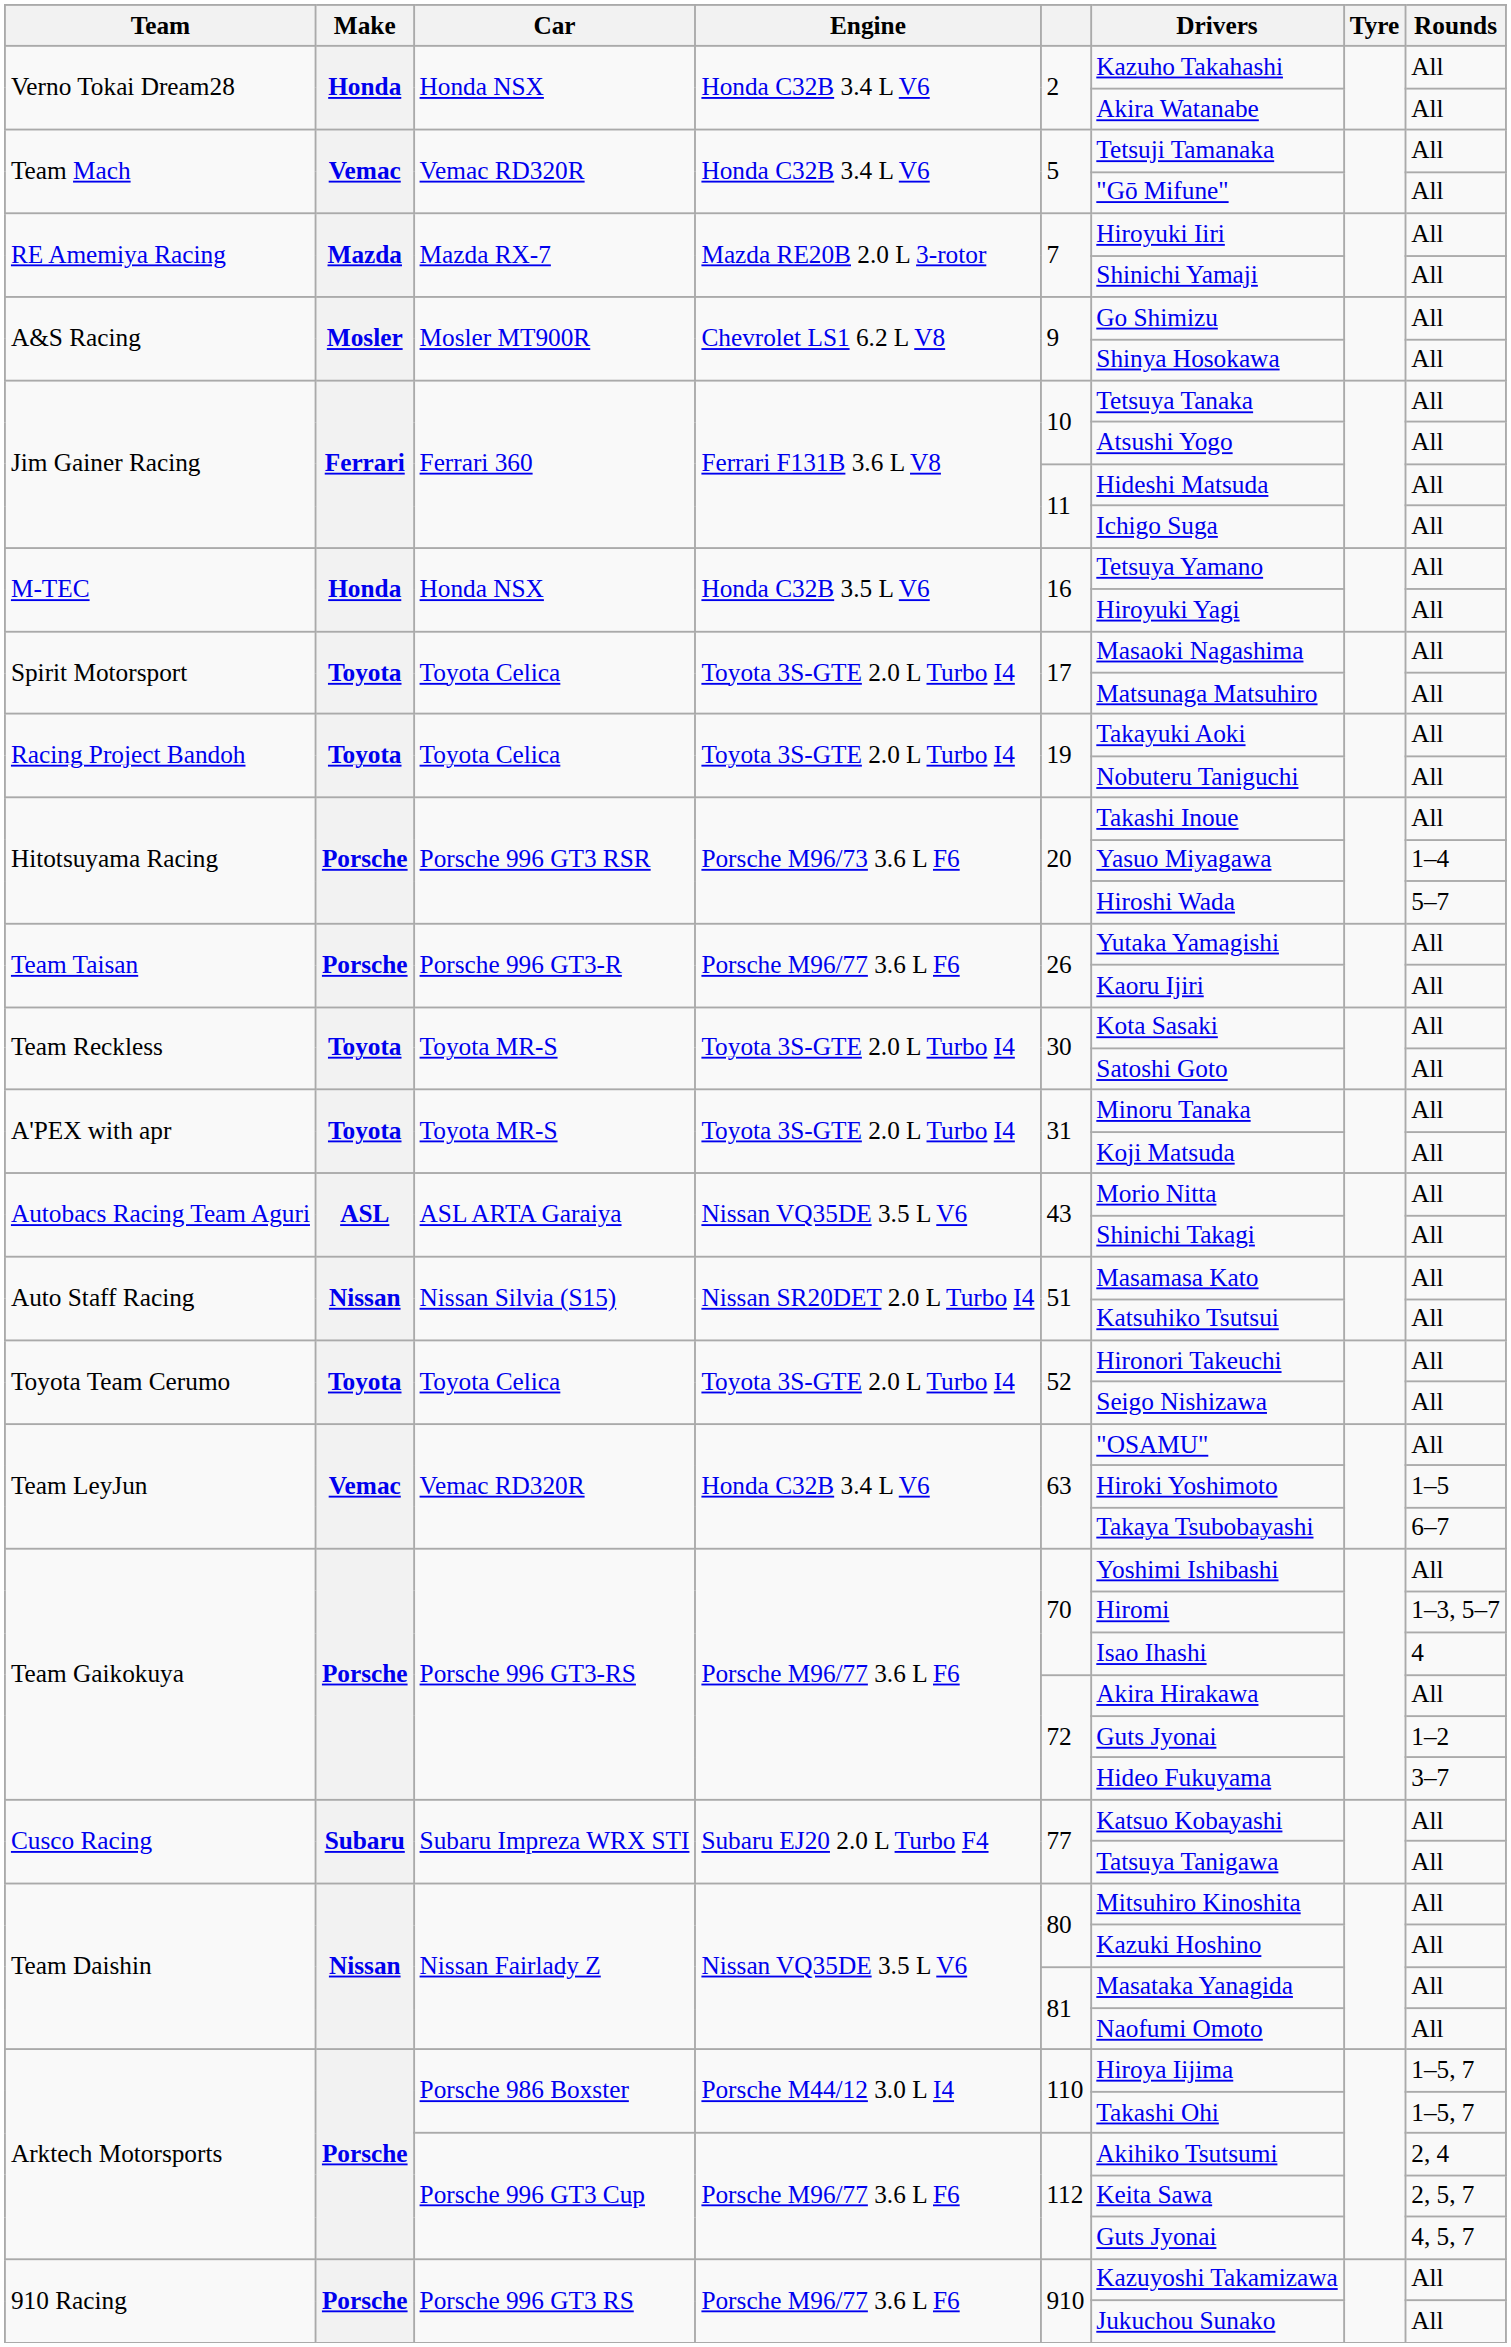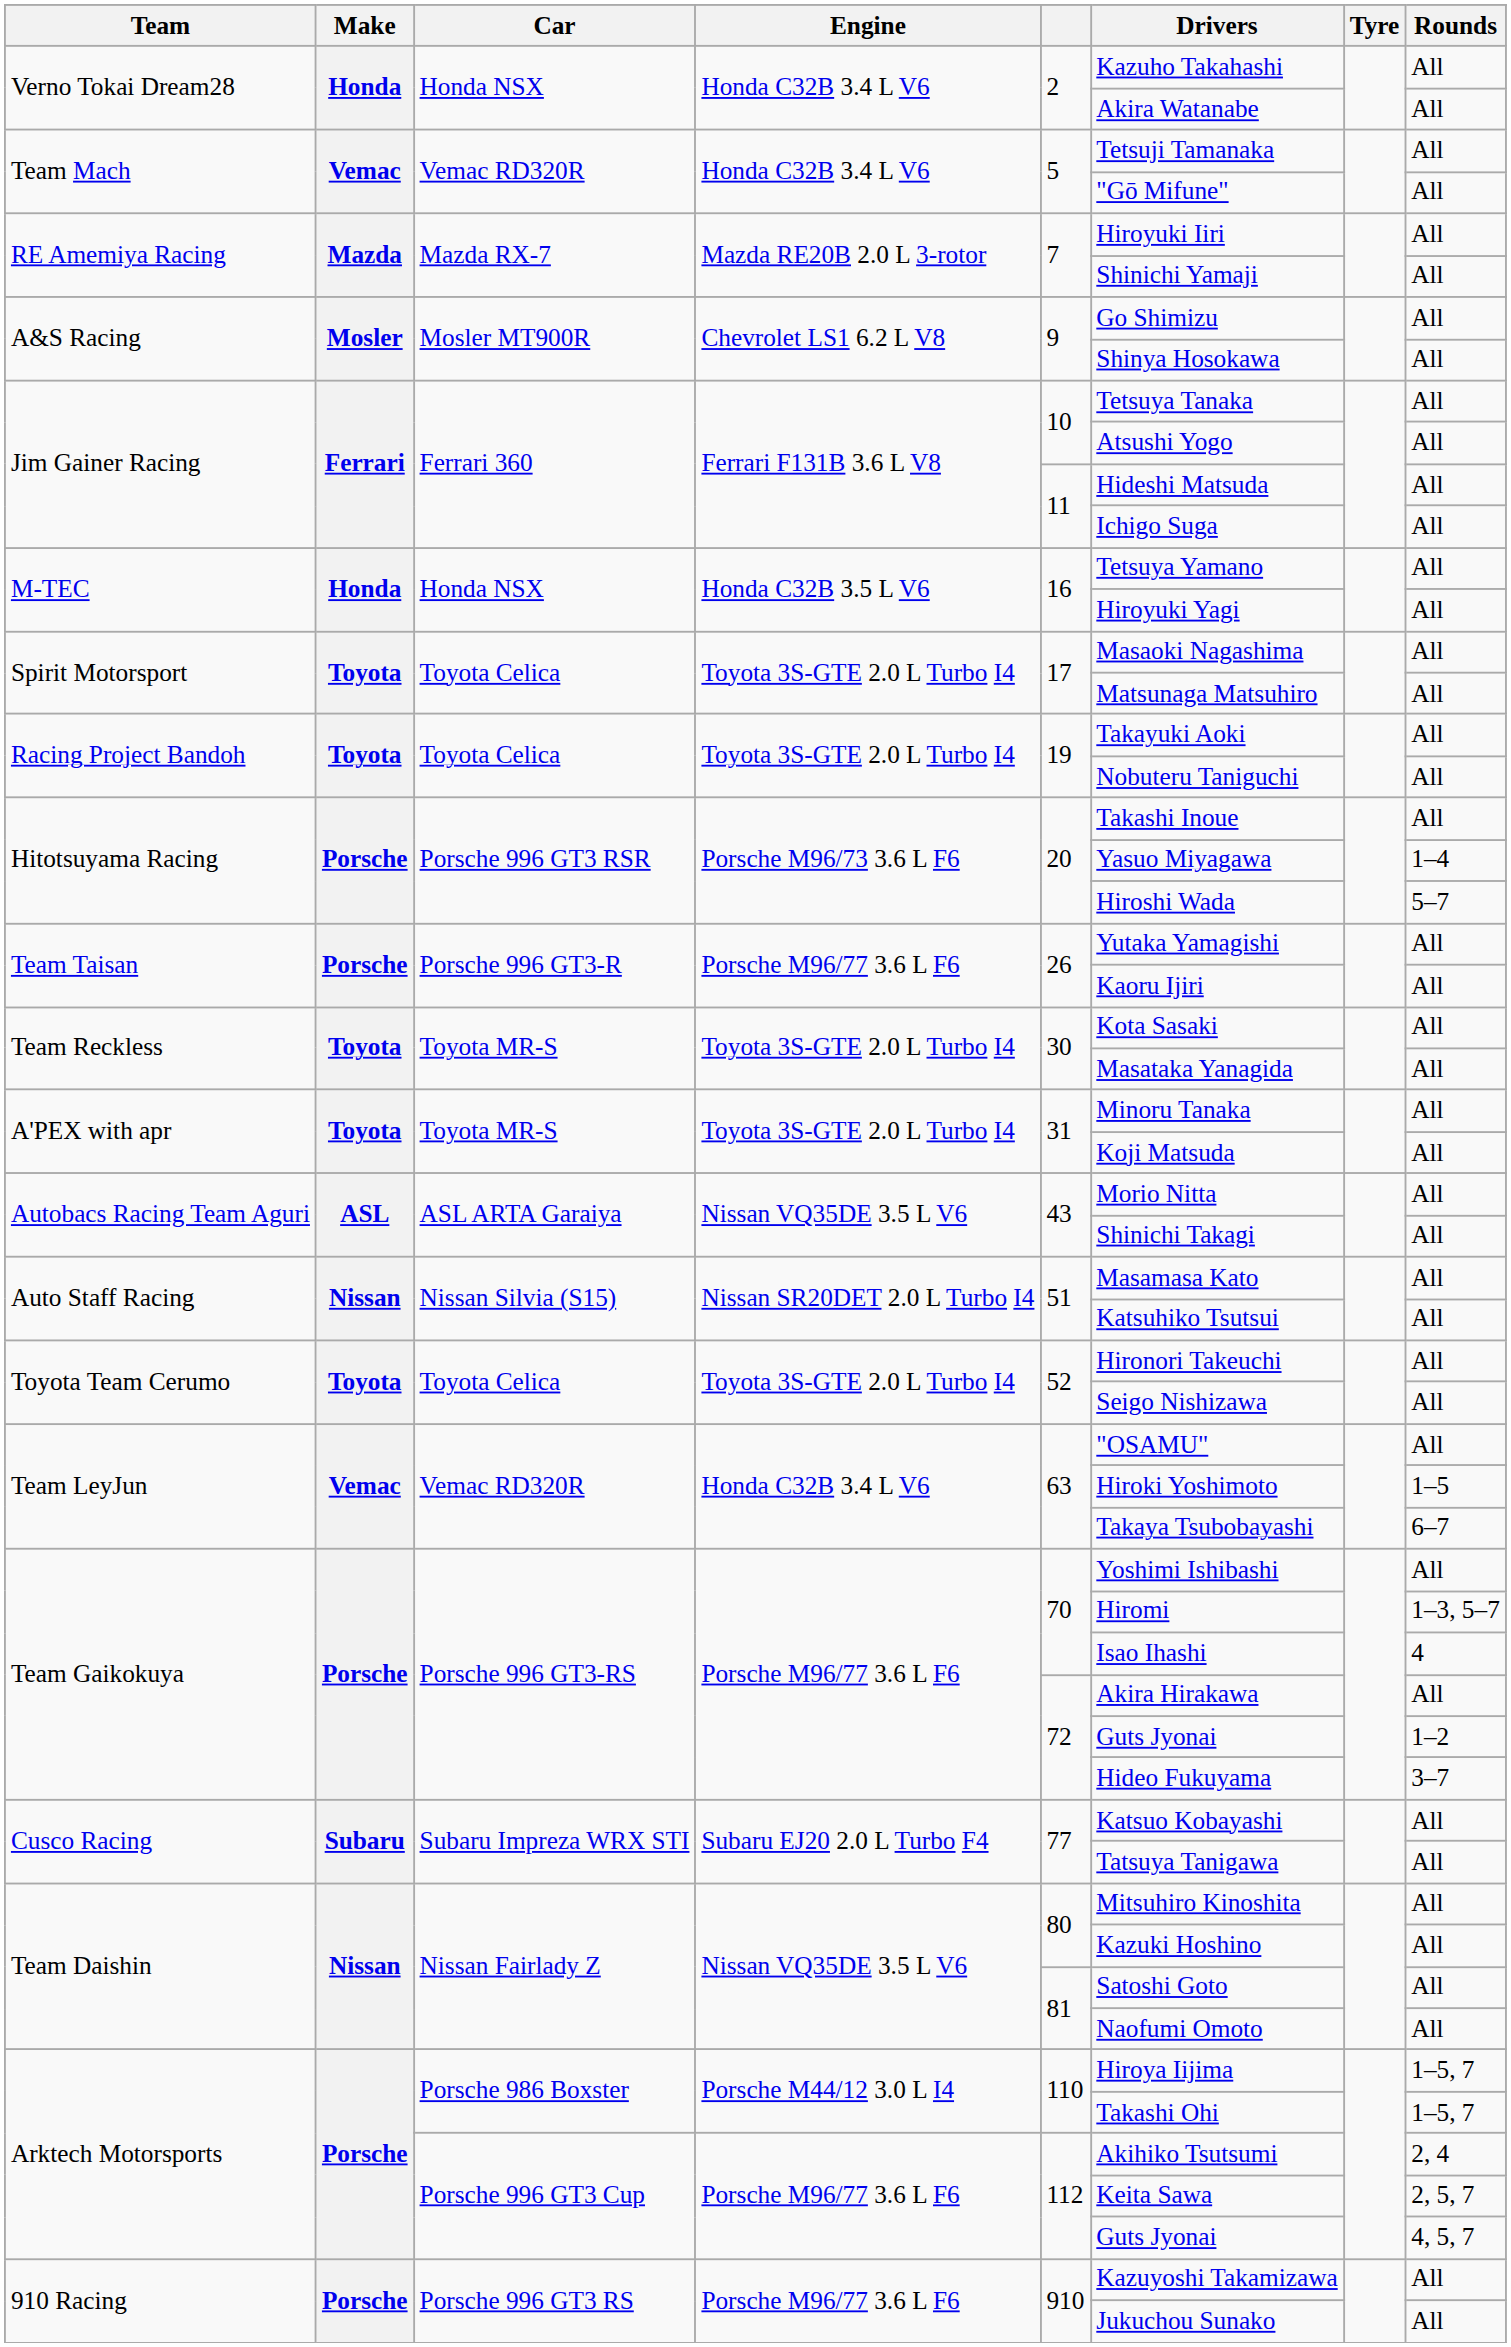row 26 | Drivers: Satoshi Goto -> Masataka Yanagida
row 48 | Drivers: Masataka Yanagida -> Satoshi Goto
